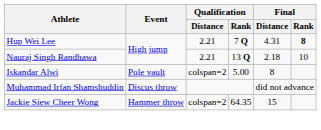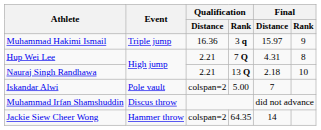+ row: Muhammad Hakimi Ismail | Triple jump | 16.36 | 3 q | 15.97 | 9
Hup Wei Lee | Final / Rank: bold -> normal
Iskandar Alwi | Final / Distance: 8 -> 7
Jackie Siew Cheer Wong | Final / Distance: 15 -> 14
